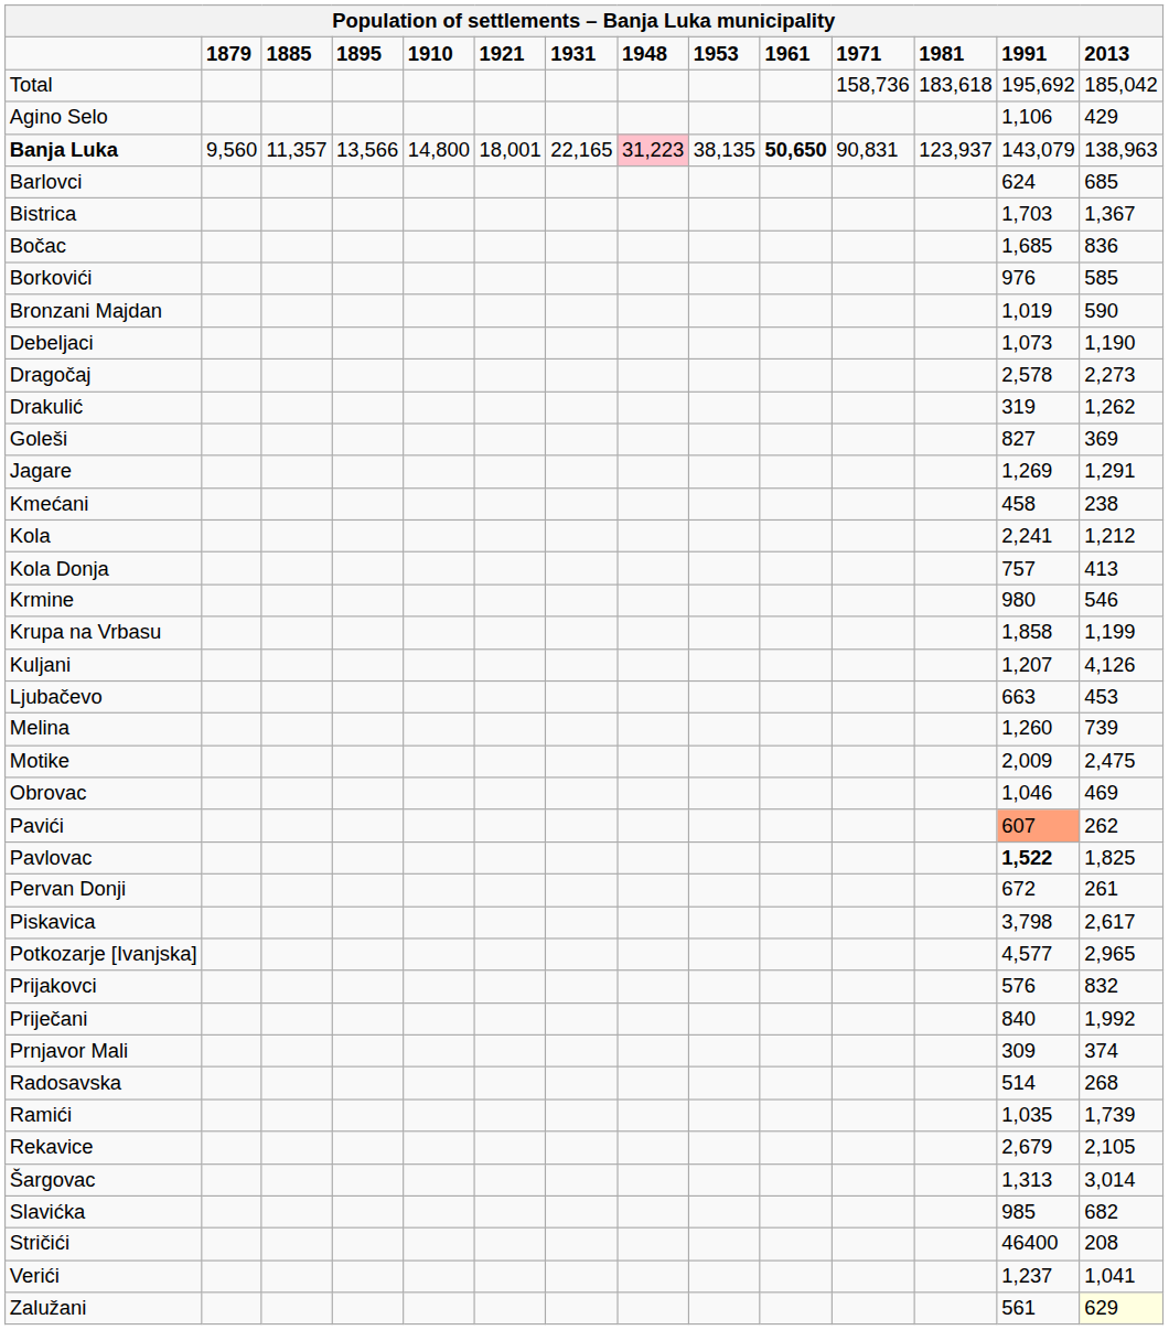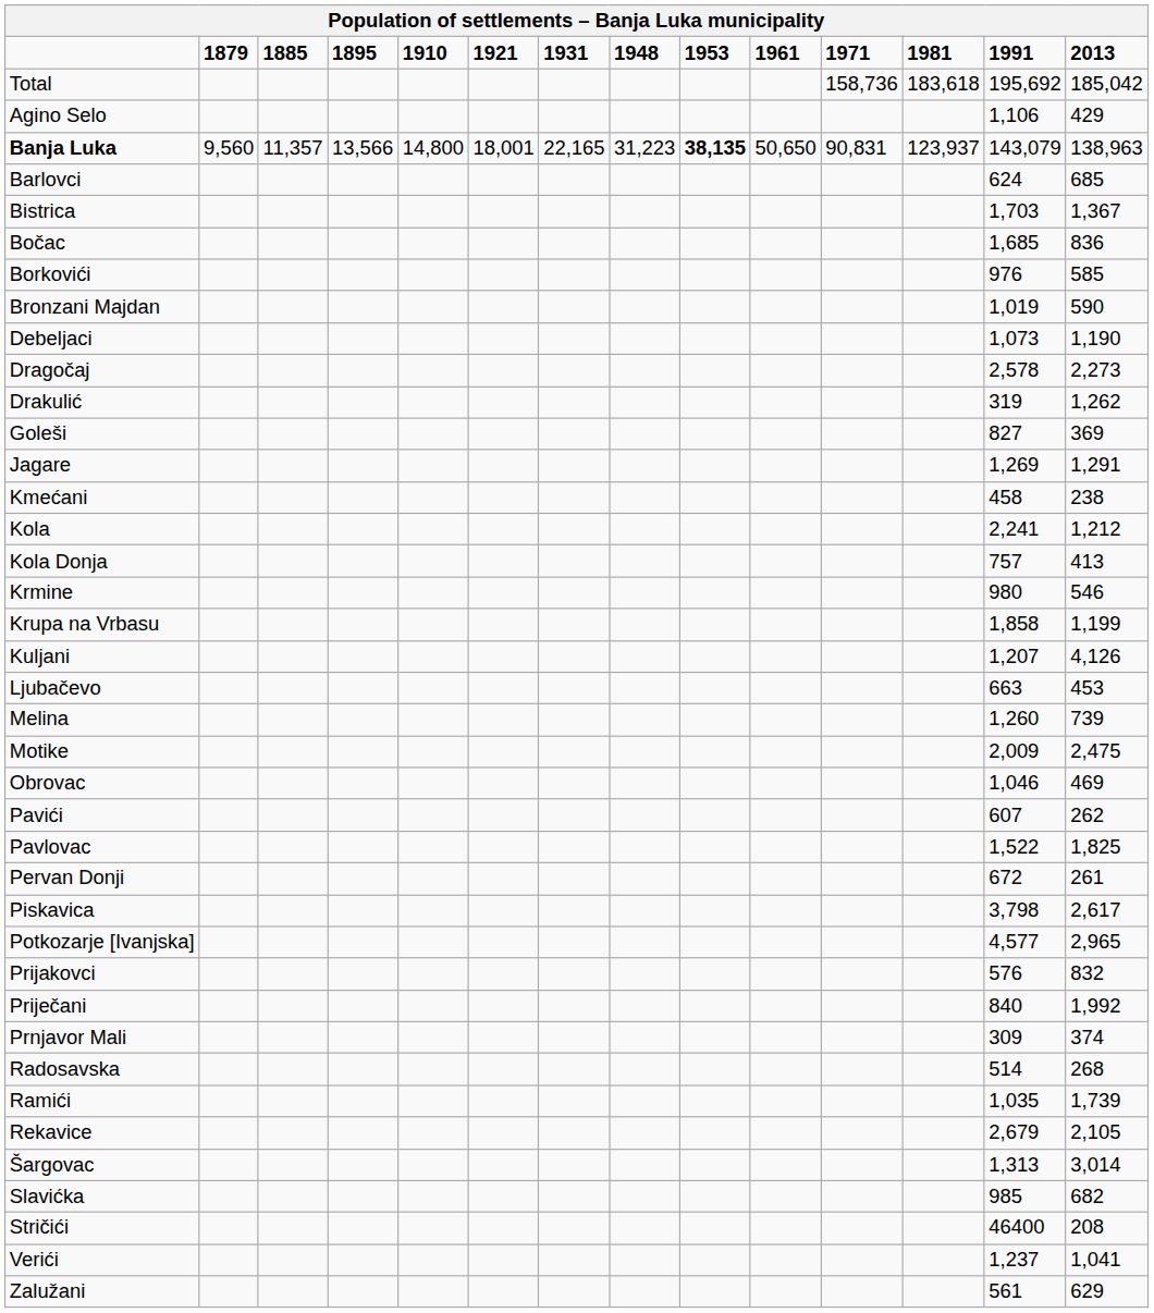Banja Luka | 1948: pink background -> no background
Banja Luka | 1953: normal -> bold
Banja Luka | 1961: bold -> normal
Pavići | 1991: lightsalmon background -> no background
Pavlovac | 1991: bold -> normal
Zalužani | 2013: lightyellow background -> no background
